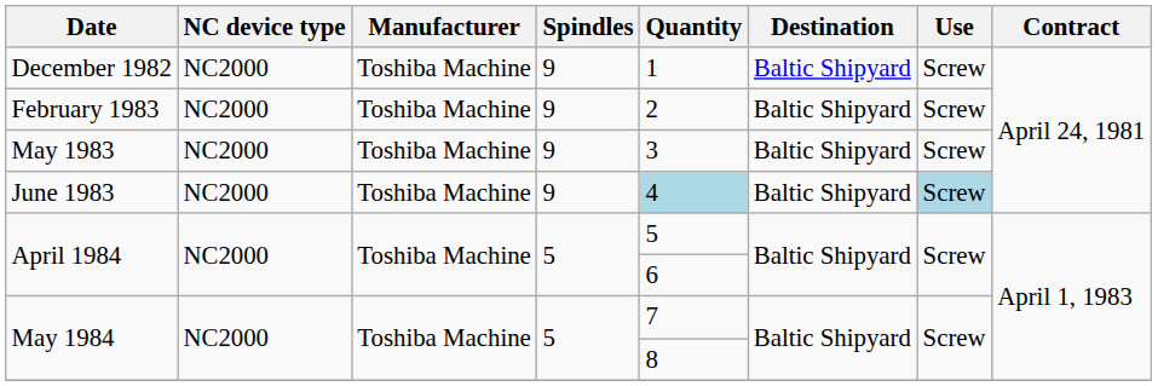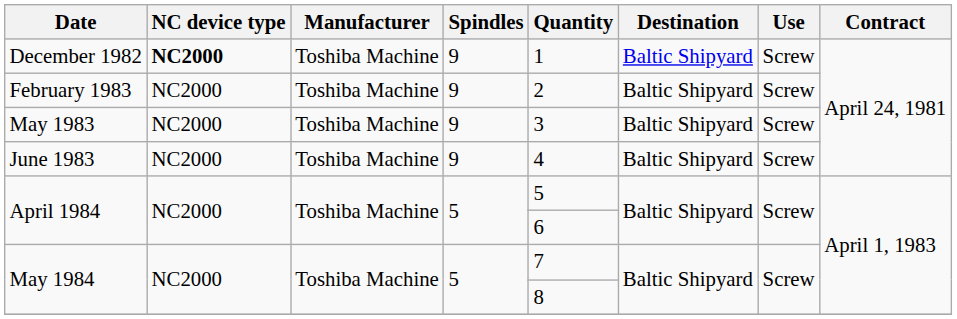December 1982 | NC device type: normal -> bold
June 1983 | Quantity: lightblue background -> no background
June 1983 | Use: lightblue background -> no background
